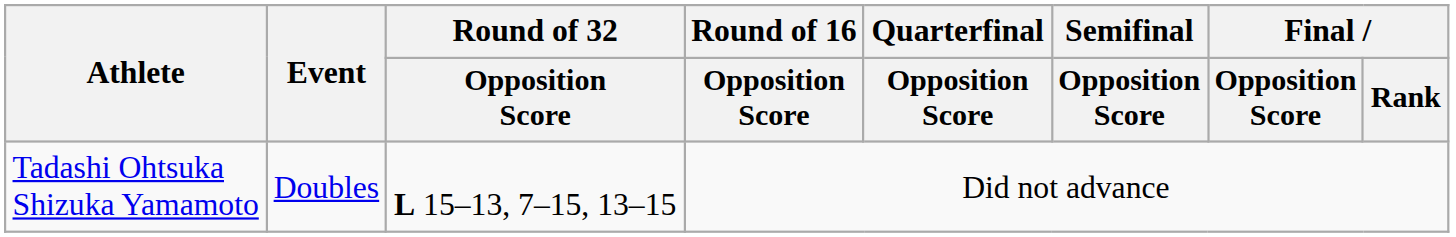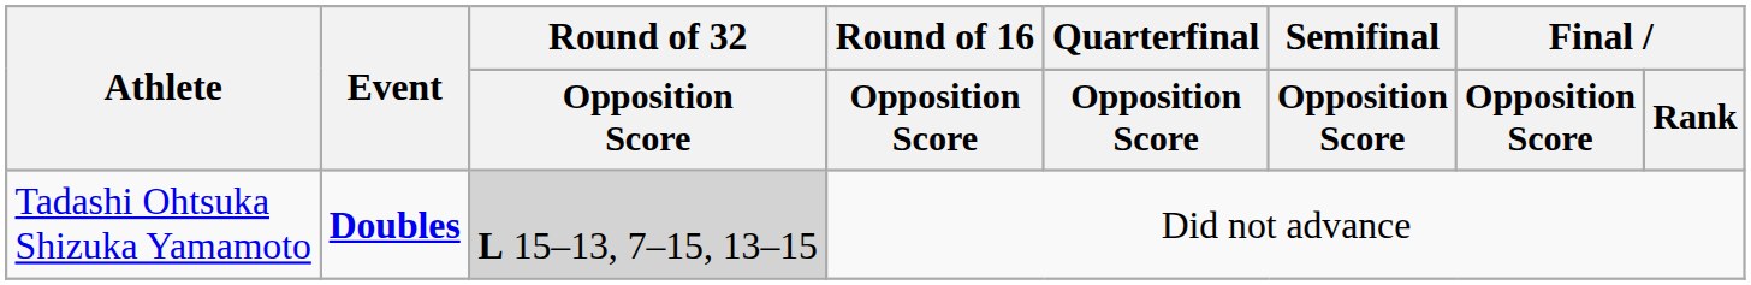Tadashi Ohtsuka Shizuka Yamamoto | Event: normal -> bold
Tadashi Ohtsuka Shizuka Yamamoto | Round of 32 / Opposition Score: no background -> lightgrey background
